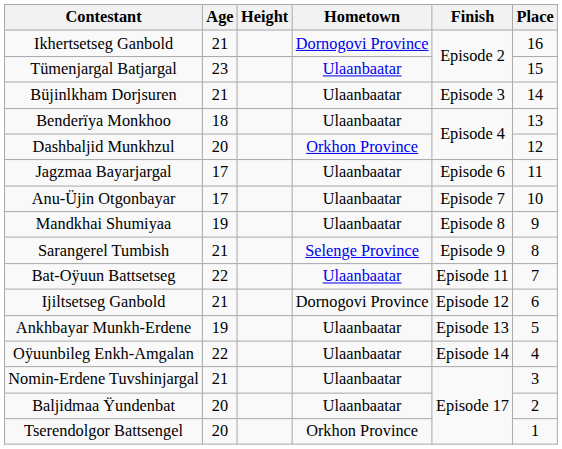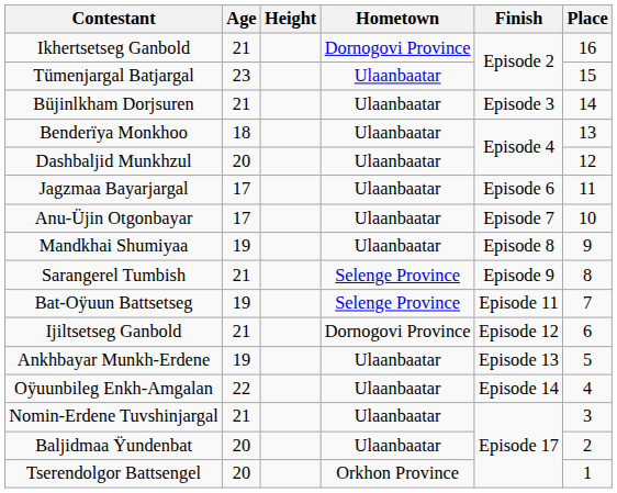Dashbaljid Munkhzul | Hometown: Orkhon Province -> Ulaanbaatar
Bat-Oÿuun Battsetseg | Age: 22 -> 19
Bat-Oÿuun Battsetseg | Hometown: Ulaanbaatar -> Selenge Province
